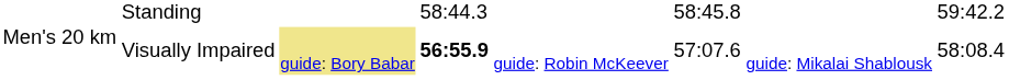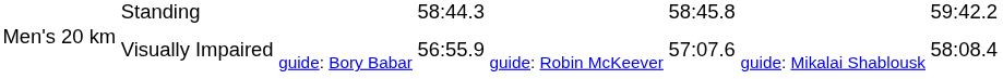Men's 20 km / Visually Impaired | column 3: khaki background -> no background
Men's 20 km / Visually Impaired | column 4: bold -> normal
